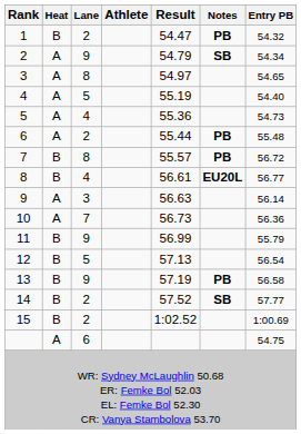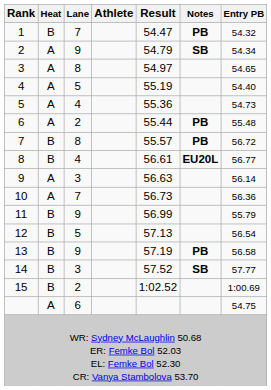1 | Lane: 2 -> 7
14 | Lane: 2 -> 3
